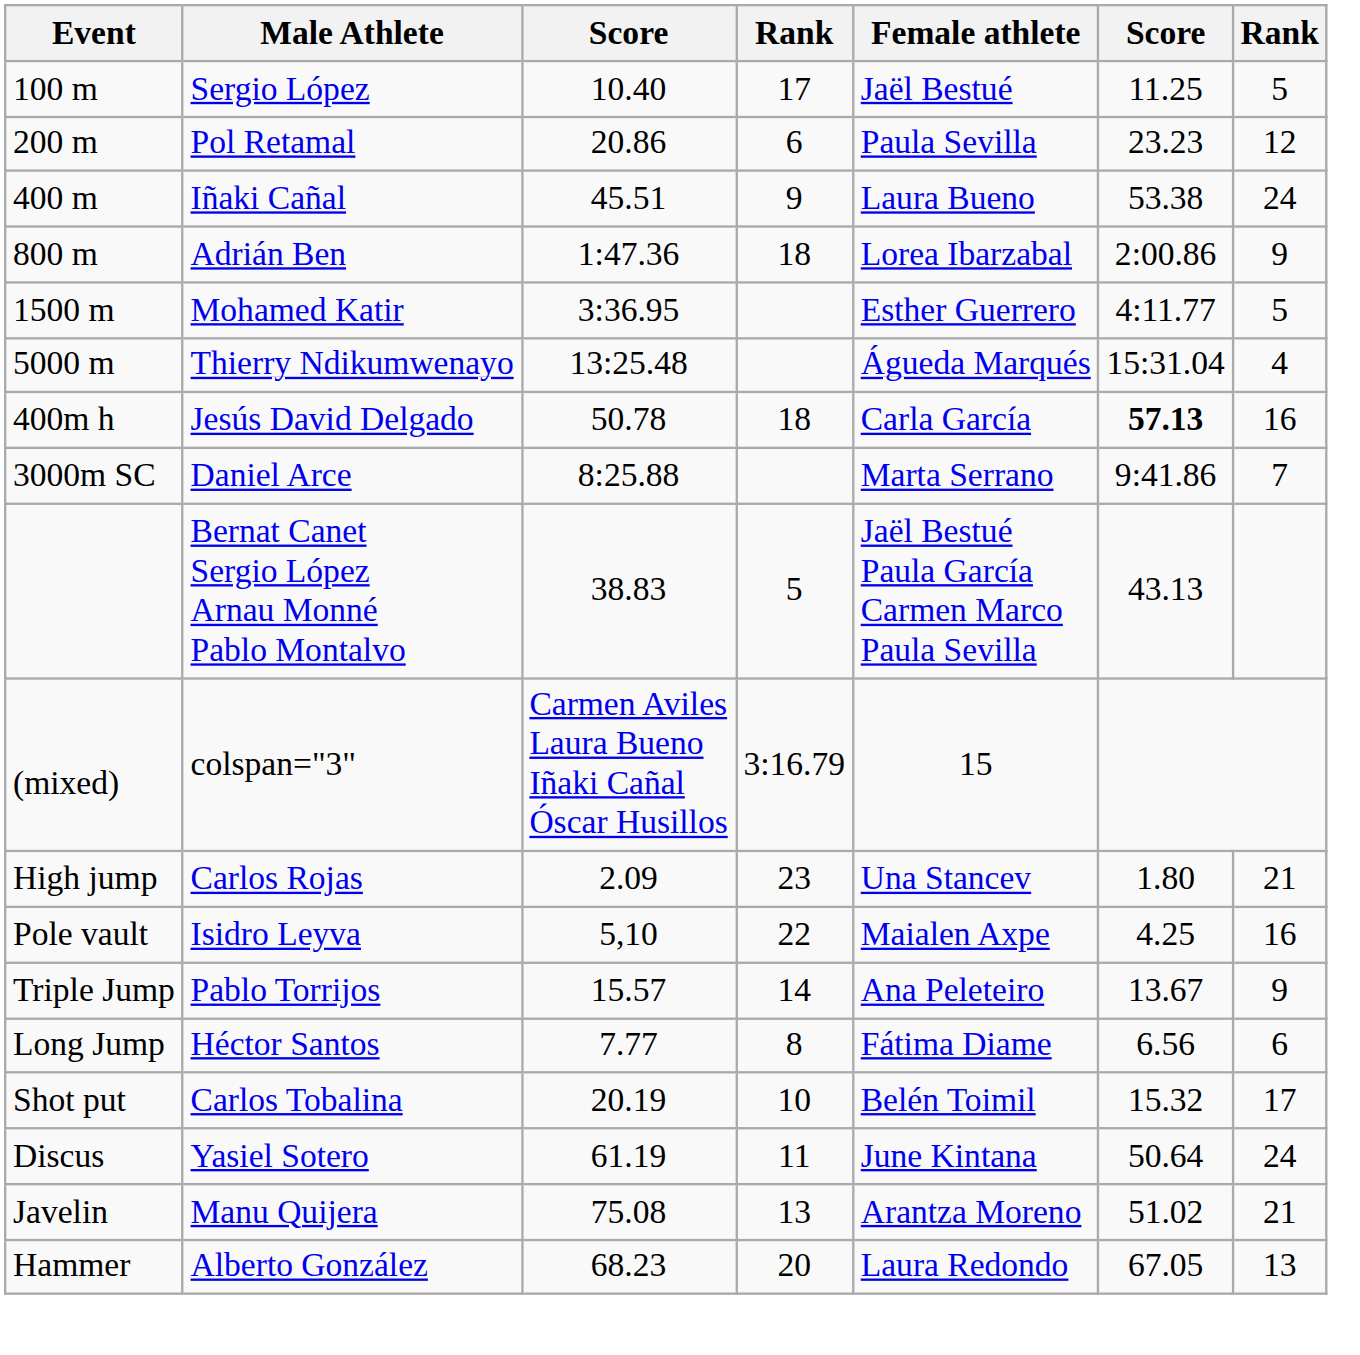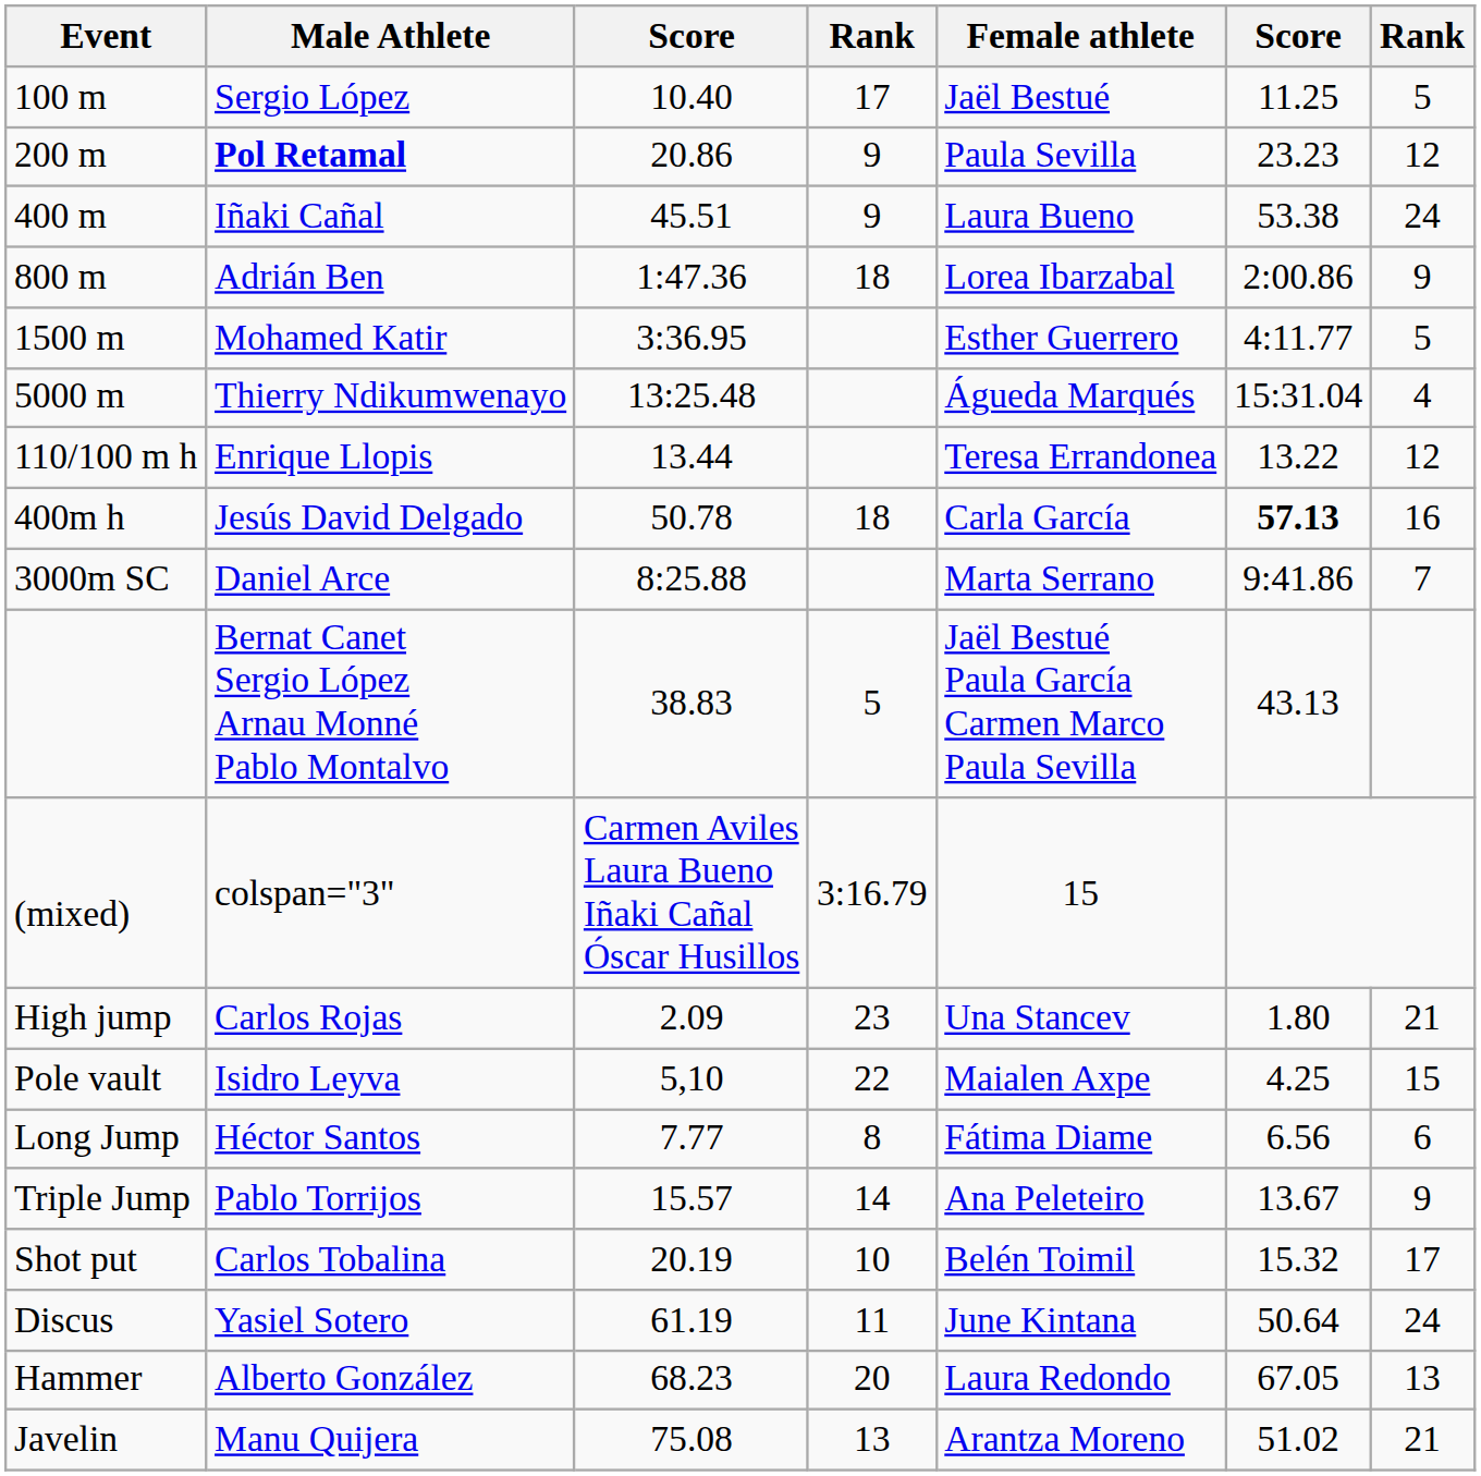200 m | Male Athlete: normal -> bold
200 m | column 4: 6 -> 9
+ row: 110/100 m h | Enrique Llopis | 13.44 | Teresa Errandonea | 13.22 | 12
Pole vault | column 7: 16 -> 15
rows swapped: Long Jump <-> Triple Jump
rows swapped: Hammer <-> Javelin
